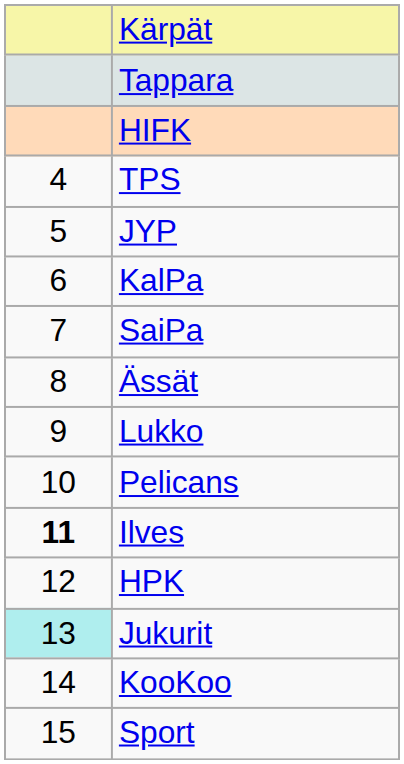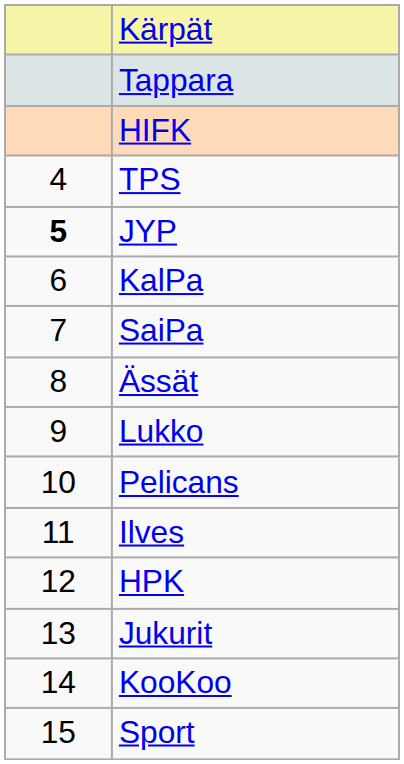JYP | column 1: normal -> bold
Ilves | column 1: bold -> normal
Jukurit | column 1: paleturquoise background -> no background
